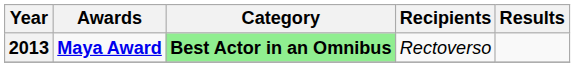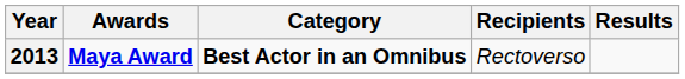2013 | Category: lightgreen background -> no background
